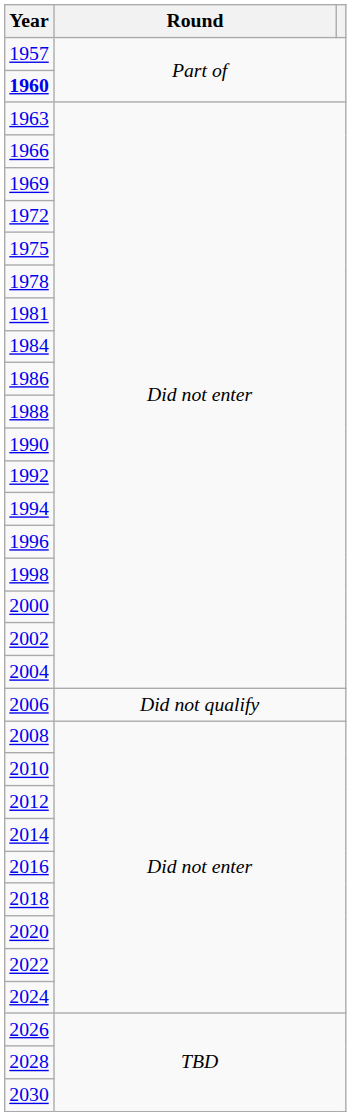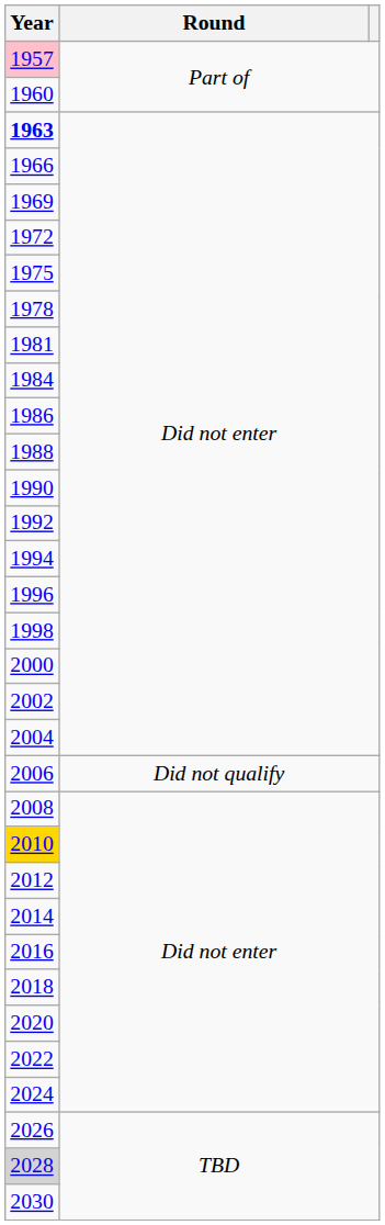1957 | Year: no background -> pink background
1960 | Year: bold -> normal
1963 | Year: normal -> bold
2010 | Year: no background -> gold background
2028 | Year: no background -> lightgrey background
